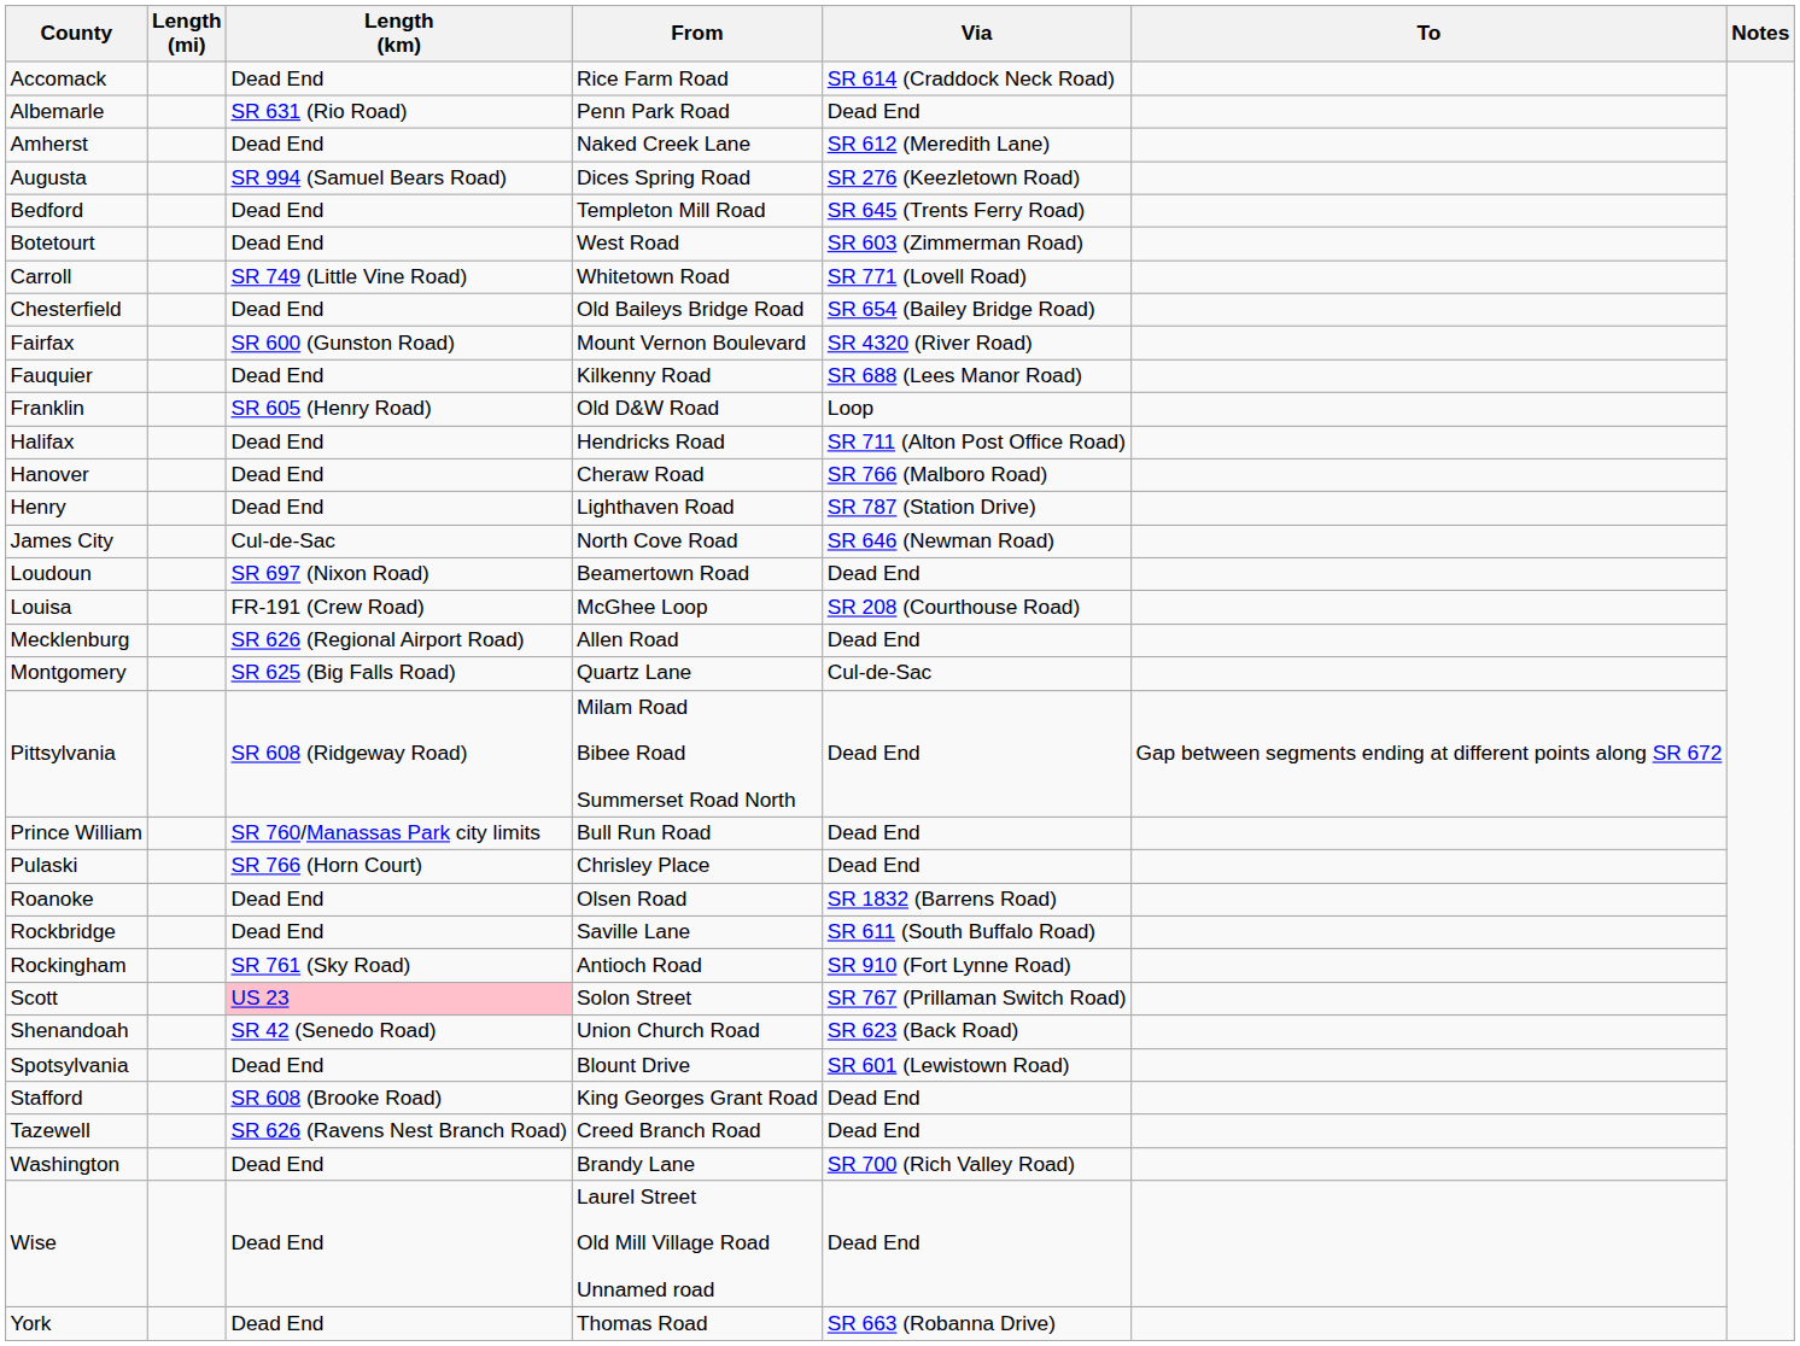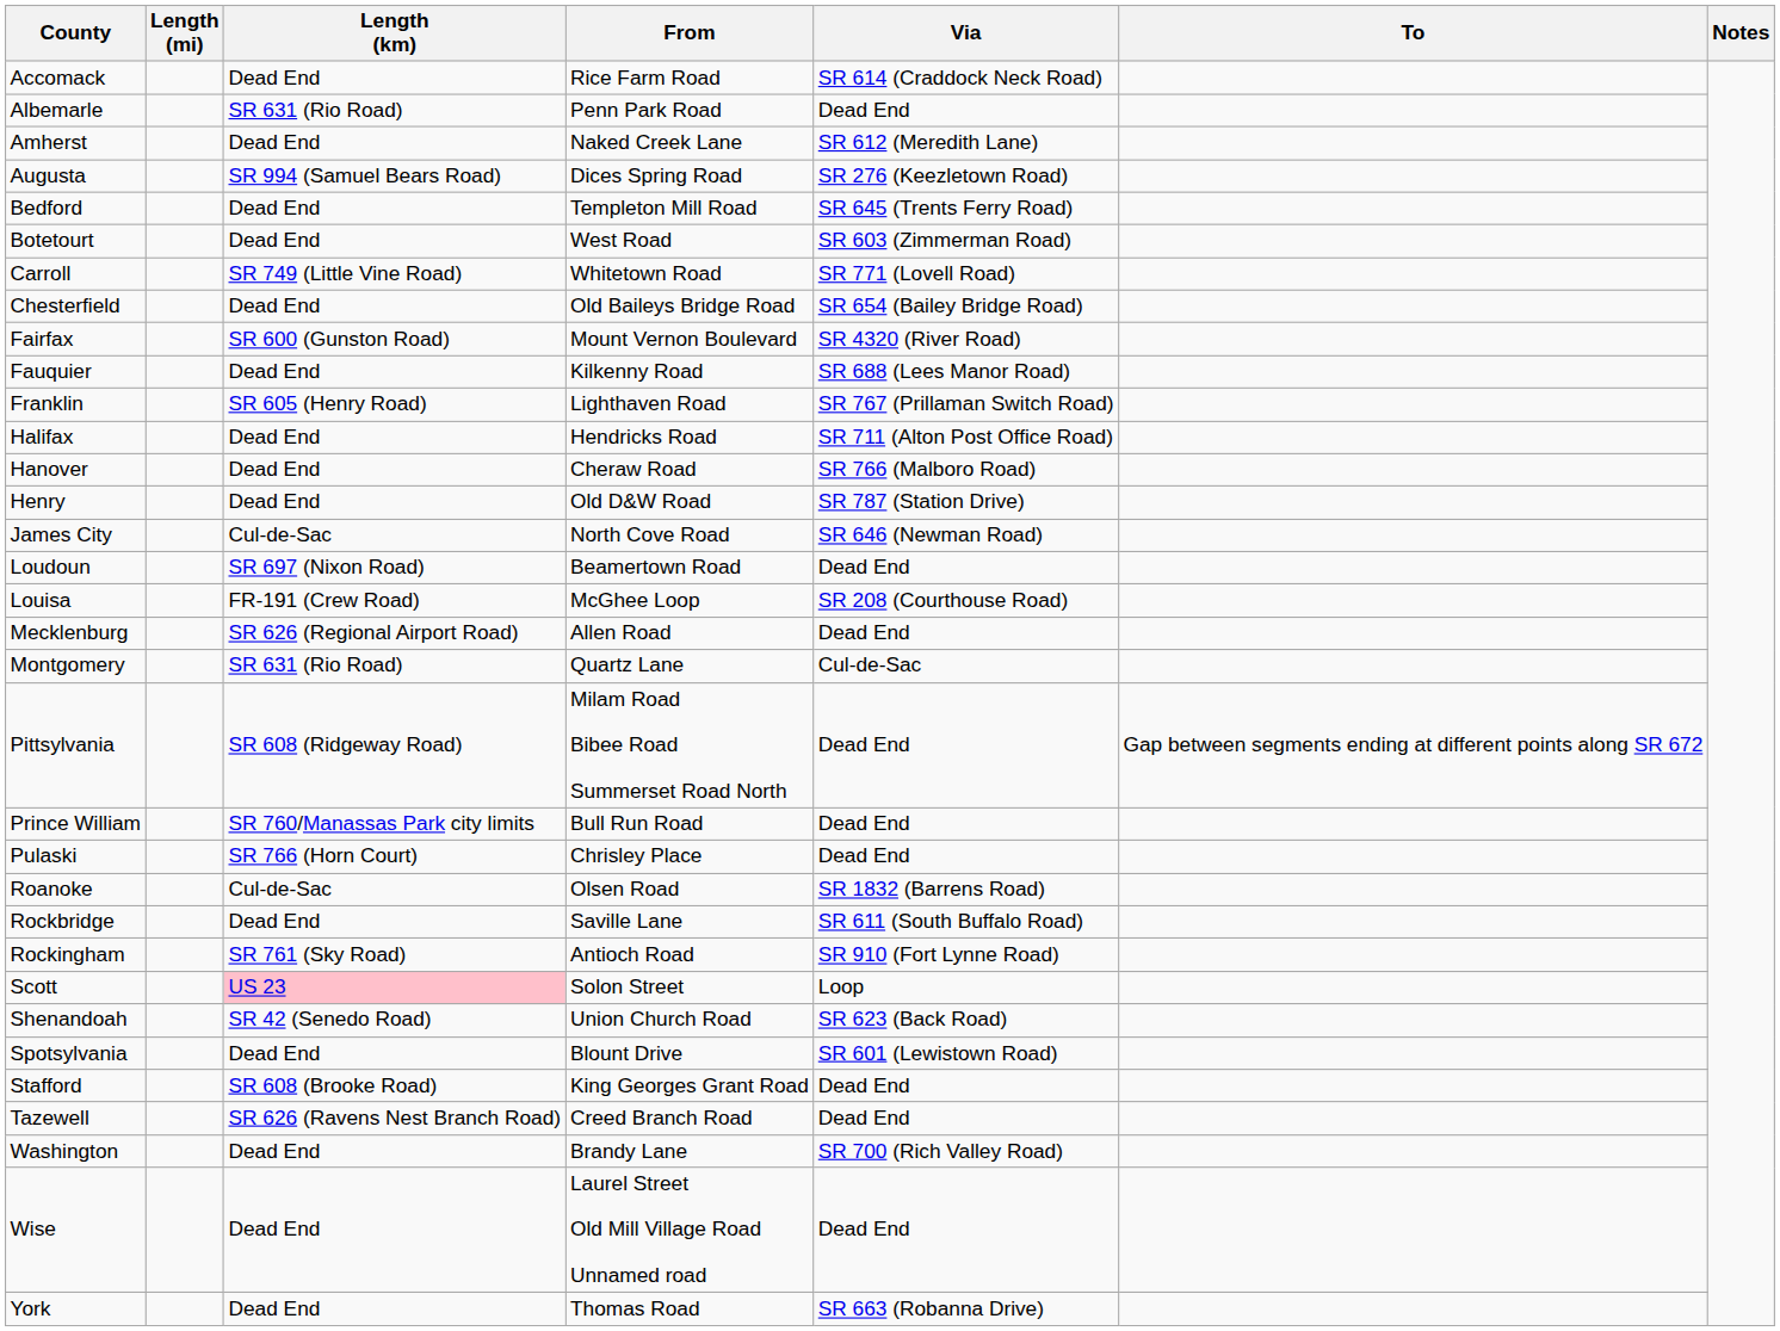Franklin | From: Old D&W Road -> Lighthaven Road
Franklin | Via: Loop -> SR 767 (Prillaman Switch Road)
Henry | From: Lighthaven Road -> Old D&W Road
Montgomery | Length (km): SR 625 (Big Falls Road) -> SR 631 (Rio Road)
Roanoke | Length (km): Dead End -> Cul-de-Sac
Scott | Via: SR 767 (Prillaman Switch Road) -> Loop
